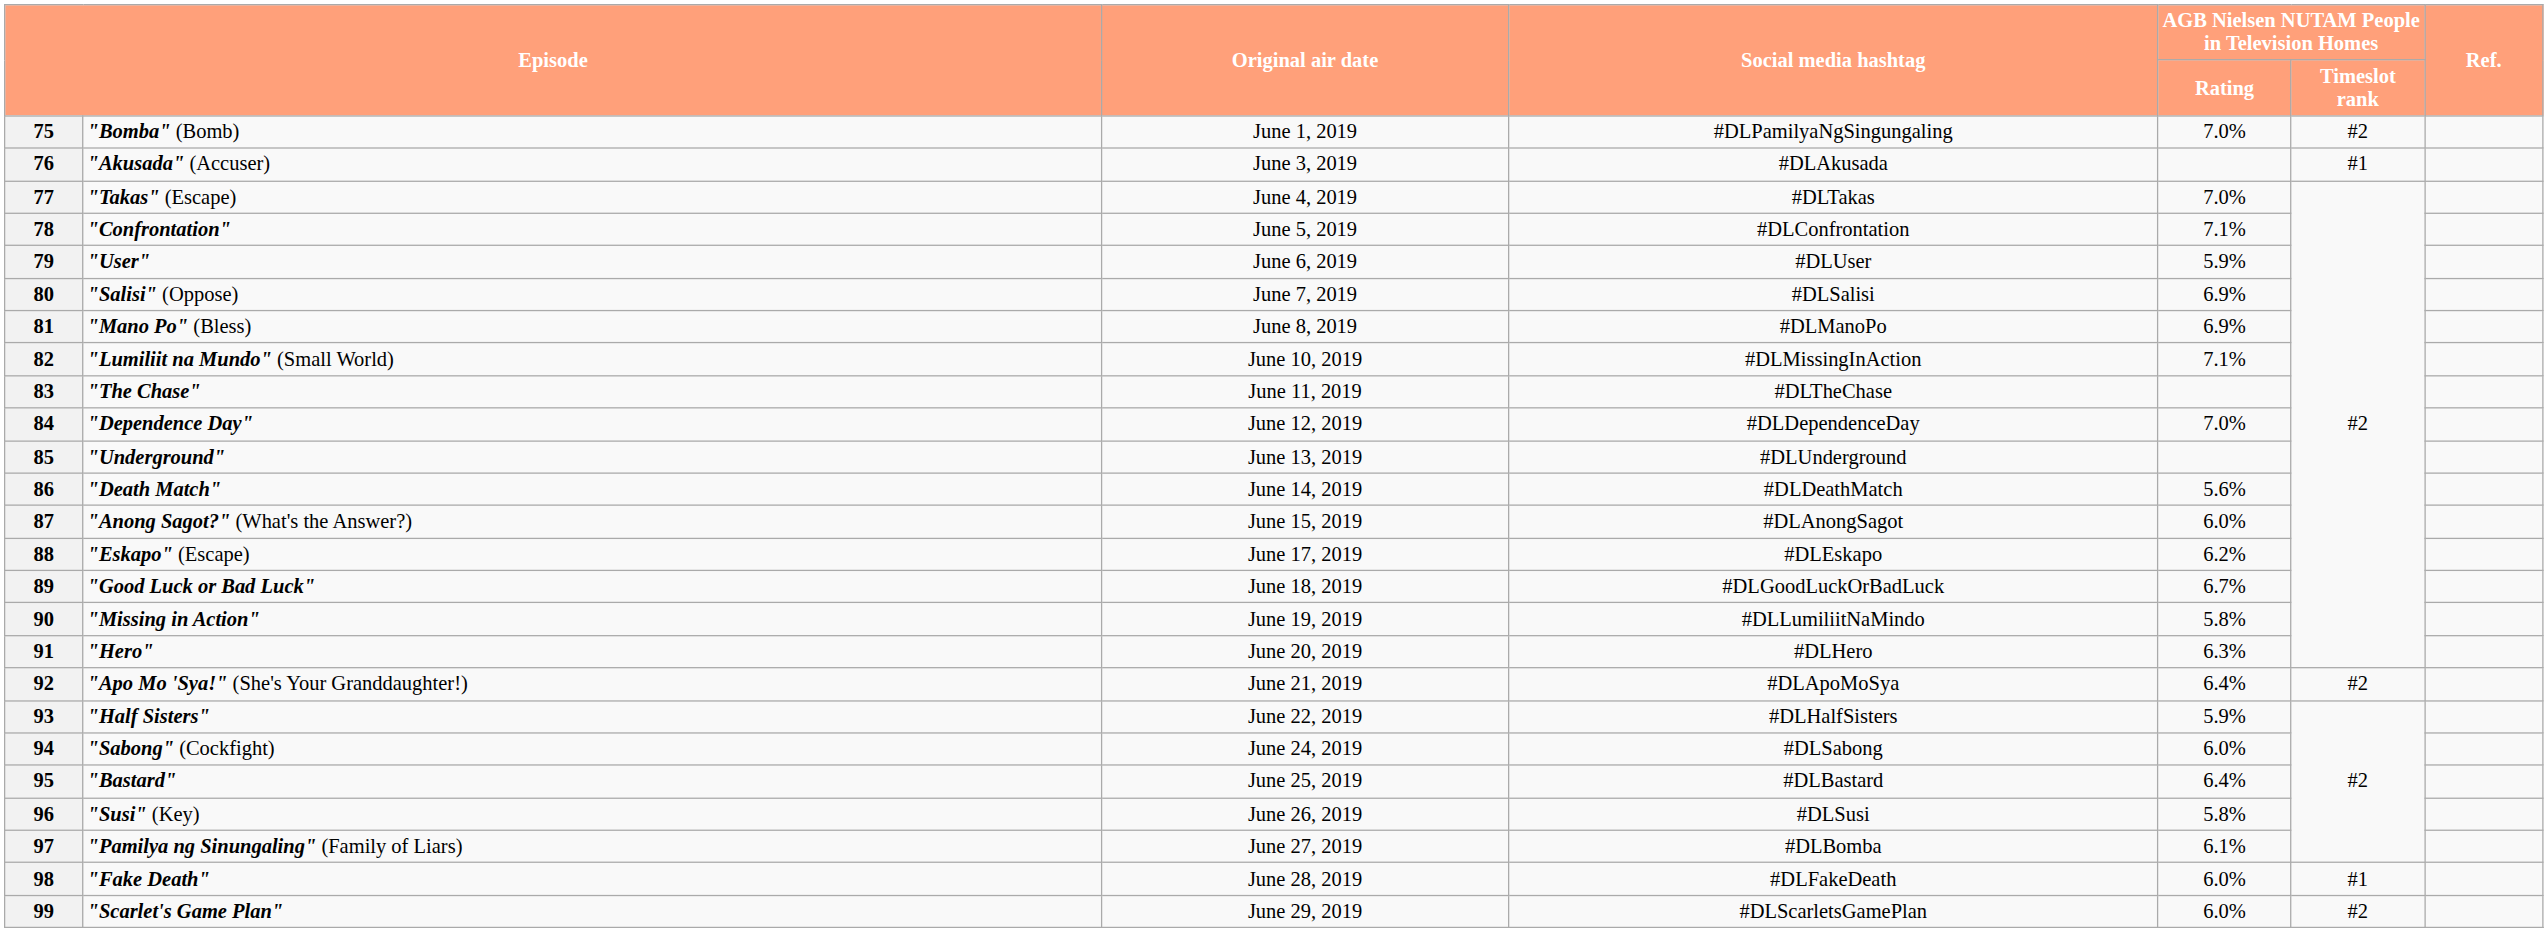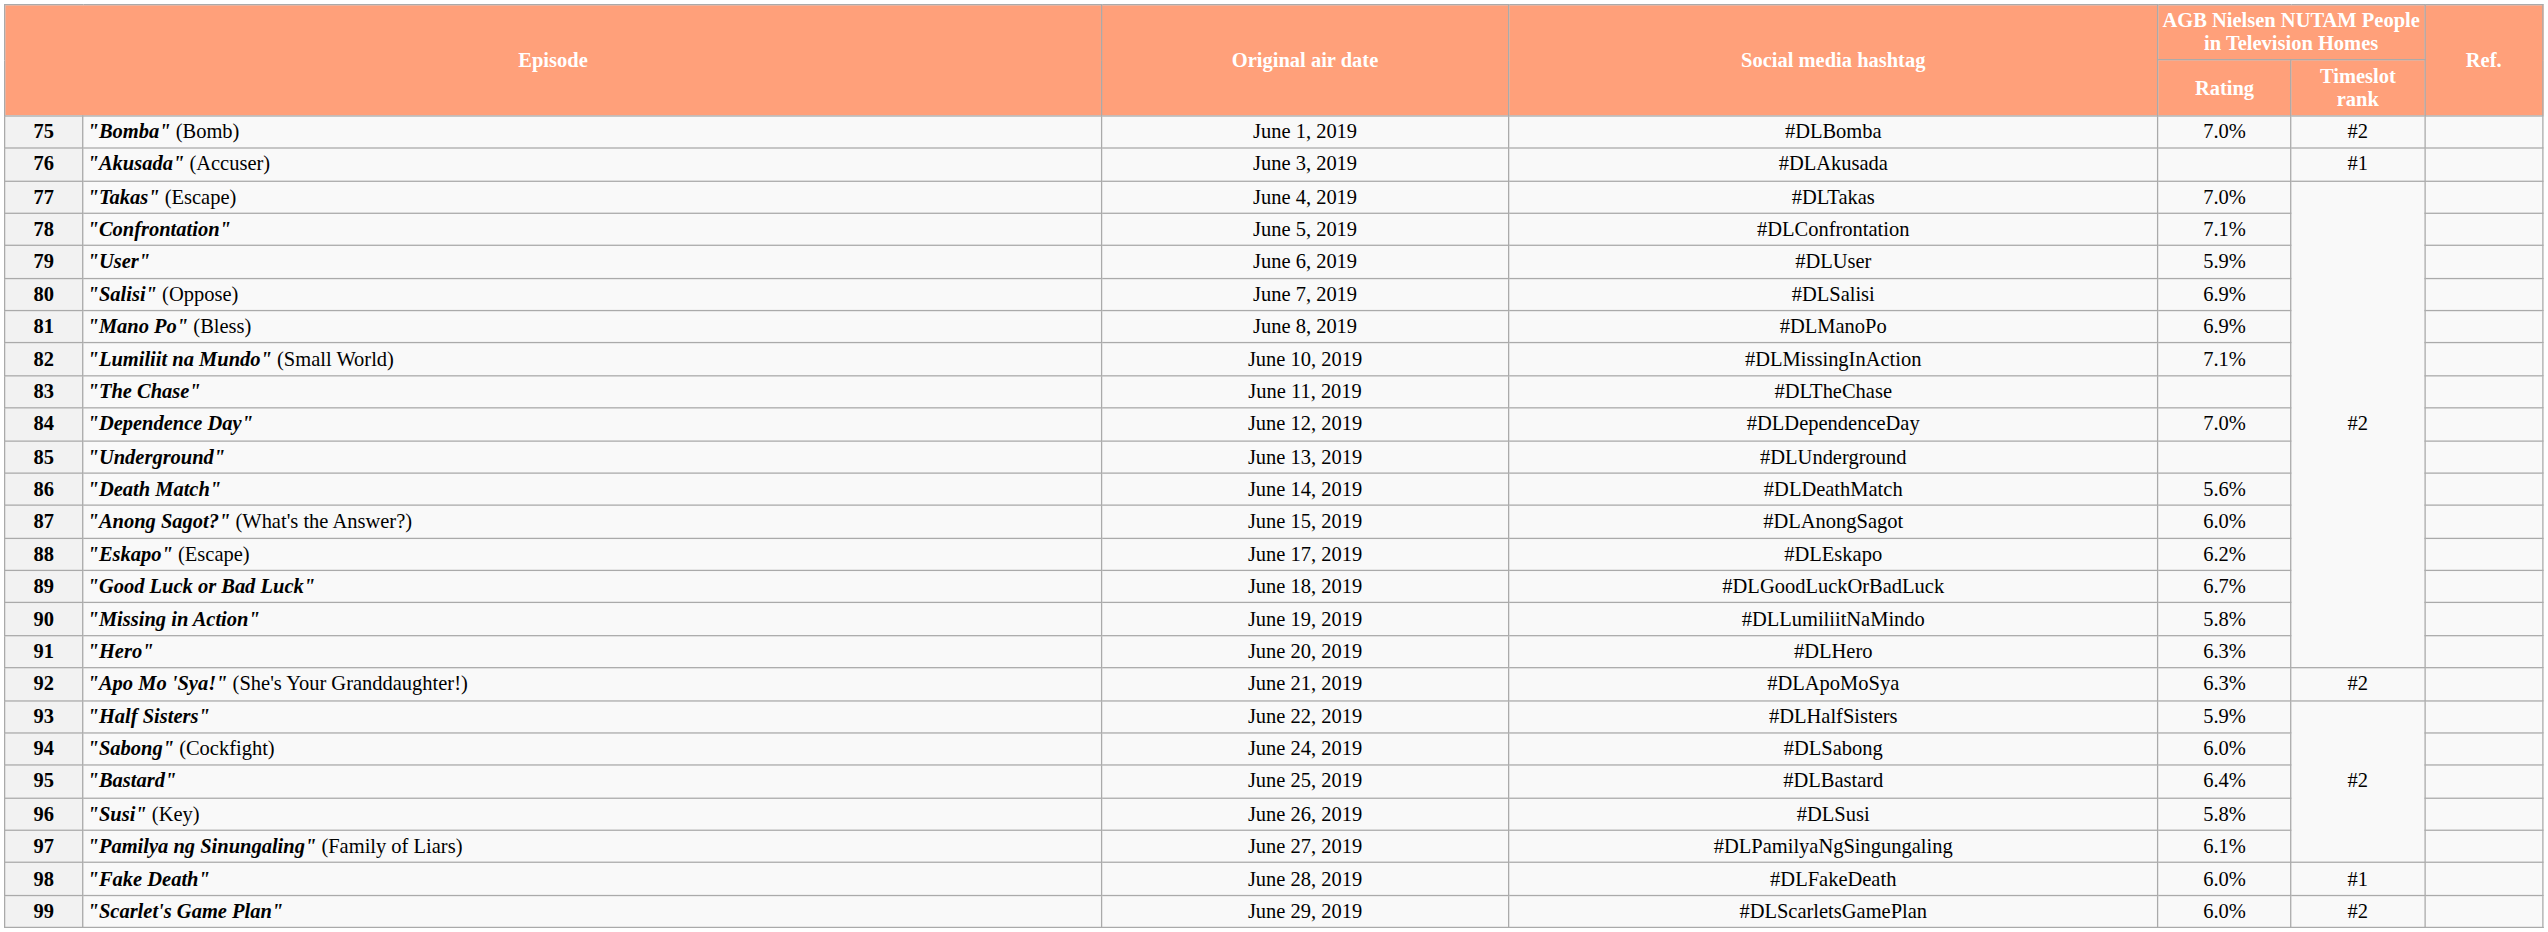75 | Social media hashtag: #DLPamilyaNgSingungaling -> #DLBomba
92 | AGB Nielsen NUTAM People in Television Homes / Rating: 6.4% -> 6.3%
97 | Social media hashtag: #DLBomba -> #DLPamilyaNgSingungaling
